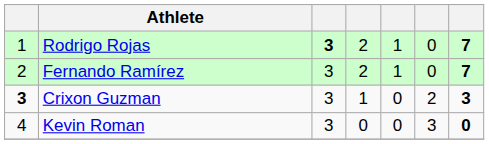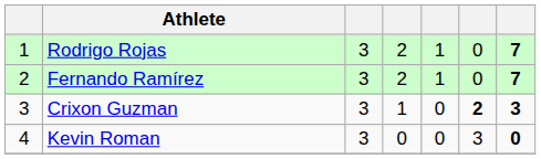Rodrigo Rojas | column 3: bold -> normal
Crixon Guzman | column 1: bold -> normal
Crixon Guzman | column 6: normal -> bold
